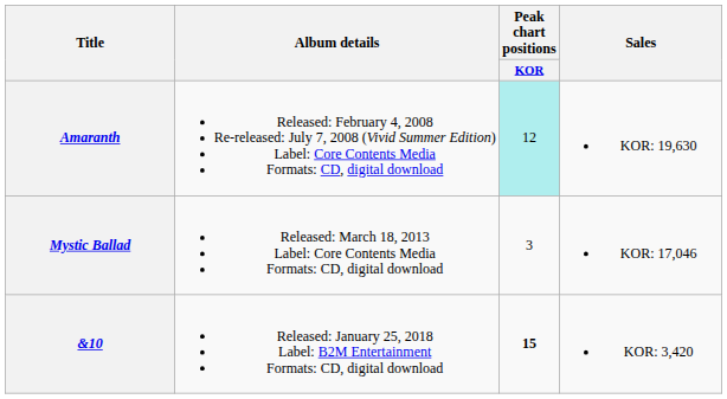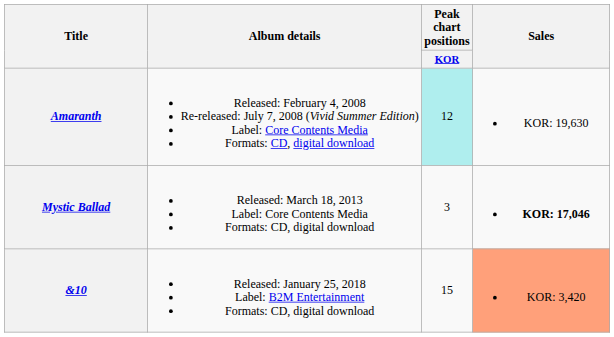Mystic Ballad | Sales: normal -> bold
&10 | Peak chart positions / KOR: bold -> normal
&10 | Sales: no background -> lightsalmon background
